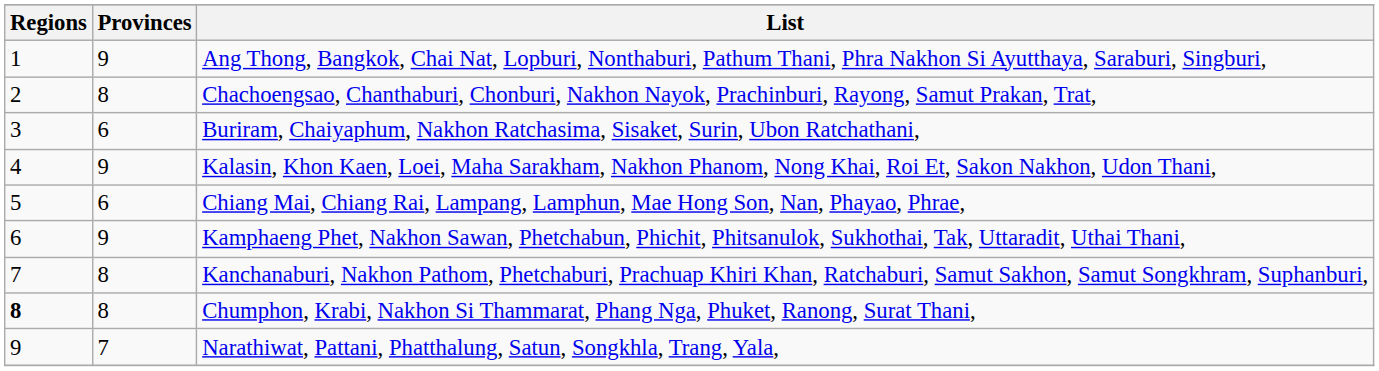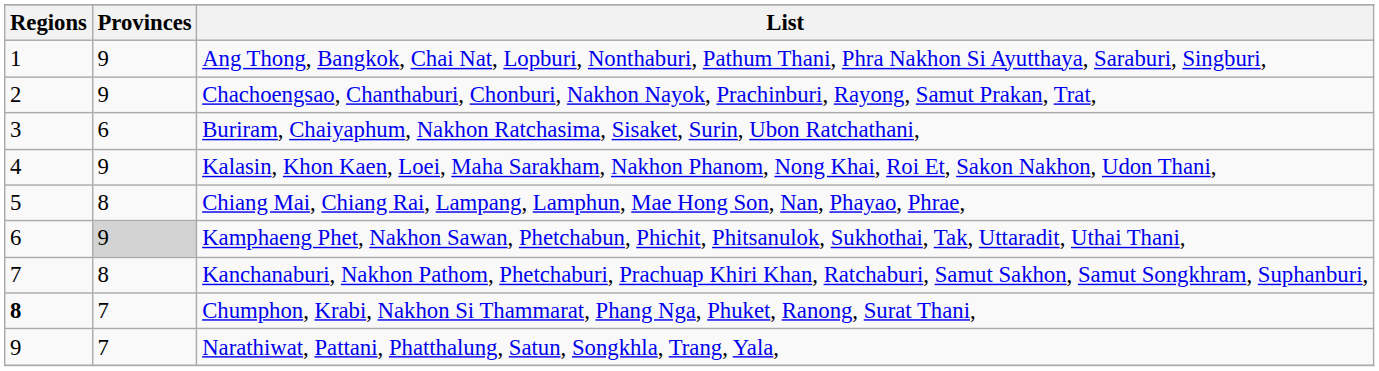row 3 | Provinces: 8 -> 9
row 6 | Provinces: 6 -> 8
row 7 | Provinces: no background -> lightgrey background
row 9 | Provinces: 8 -> 7
